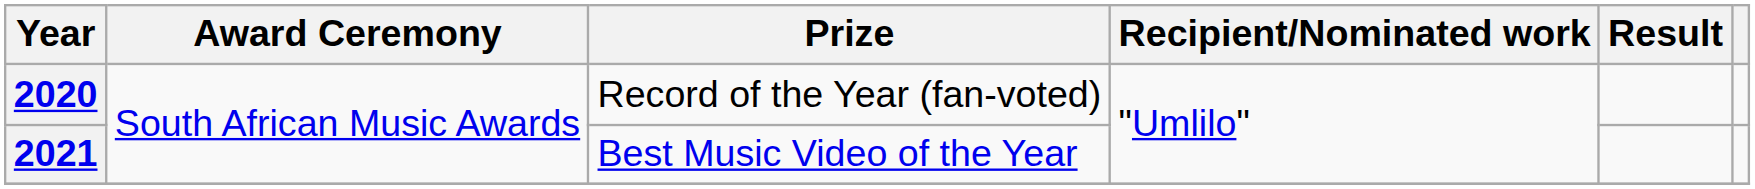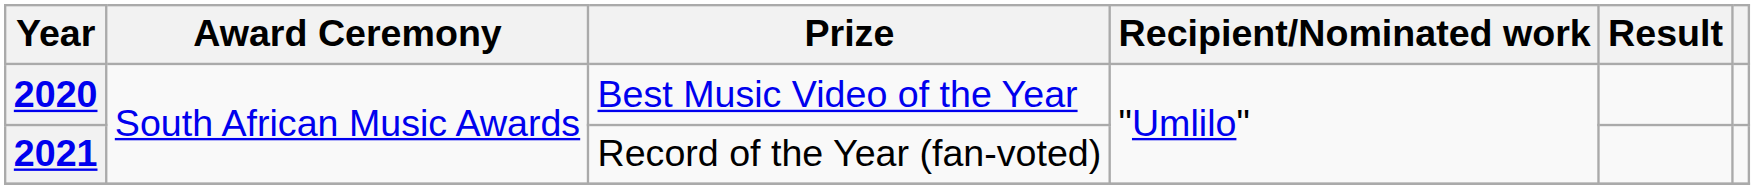2020 | Prize: Record of the Year (fan-voted) -> Best Music Video of the Year
2021 | Prize: Best Music Video of the Year -> Record of the Year (fan-voted)
